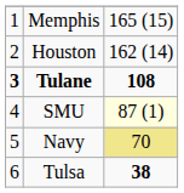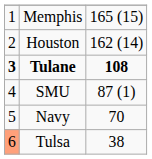SMU | column 3: lightyellow background -> no background
Navy | column 3: khaki background -> no background
Tulsa | column 1: no background -> lightsalmon background
Tulsa | column 3: bold -> normal
